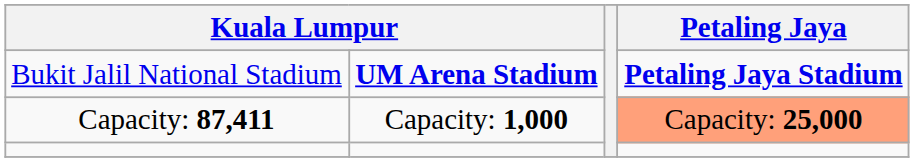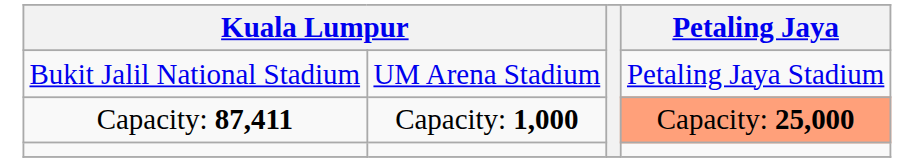Bukit Jalil National Stadium | column 2: bold -> normal
Bukit Jalil National Stadium | Petaling Jaya: bold -> normal
